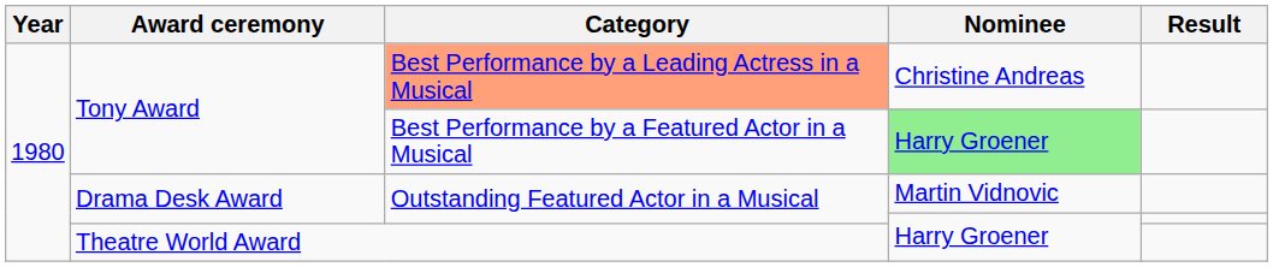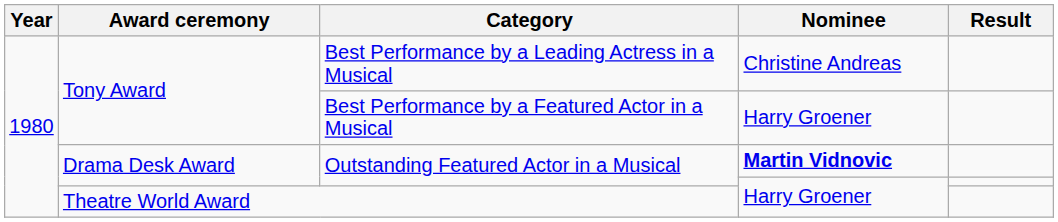Best Performance by a Leading Actress in a Musical | Category: lightsalmon background -> no background
Best Performance by a Featured Actor in a Musical | Nominee: lightgreen background -> no background
Outstanding Featured Actor in a Musical / Martin Vidnovic | Nominee: normal -> bold
